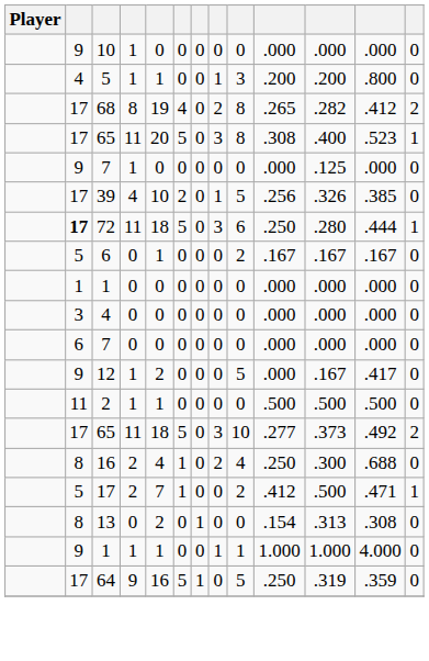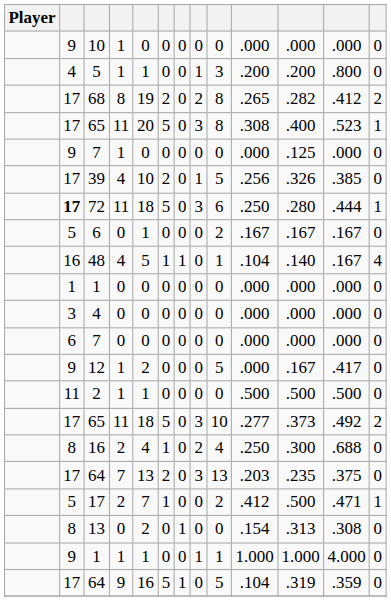68 | column 6: 4 -> 2
+ row: 16 | 48 | 4 | 5 | 1 | 1 | 0 | 1 | .104 | .140 | .167 | 4
+ row: 17 | 64 | 7 | 13 | 2 | 0 | 3 | 13 | .203 | .235 | .375 | 0
64 / 9 | column 10: .250 -> .104
